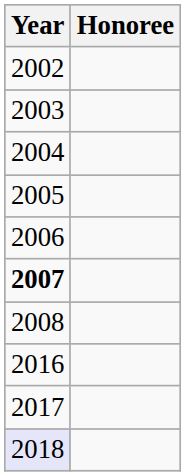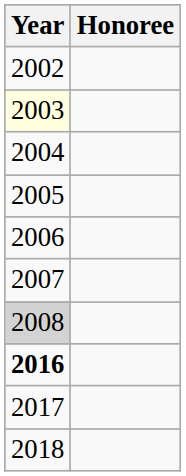2003 | Year: no background -> lightyellow background
2007 | Year: bold -> normal
2008 | Year: no background -> lightgrey background
2016 | Year: normal -> bold
2018 | Year: lavender background -> no background
